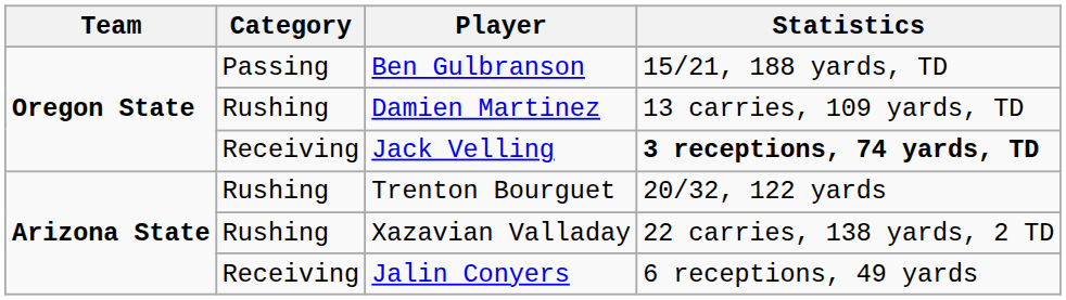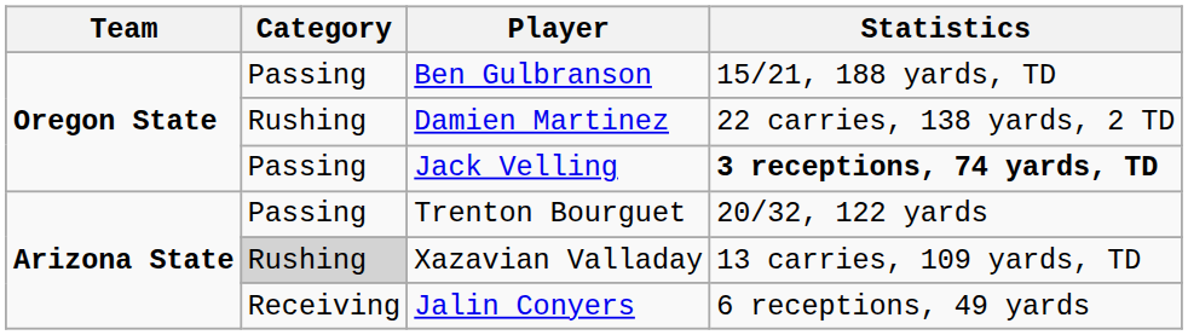Damien Martinez | Statistics: 13 carries, 109 yards, TD -> 22 carries, 138 yards, 2 TD
Jack Velling | Category: Receiving -> Passing
Trenton Bourguet | Category: Rushing -> Passing
Xazavian Valladay | Category: no background -> lightgrey background
Xazavian Valladay | Statistics: 22 carries, 138 yards, 2 TD -> 13 carries, 109 yards, TD
